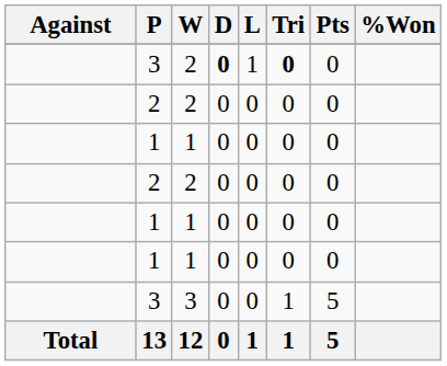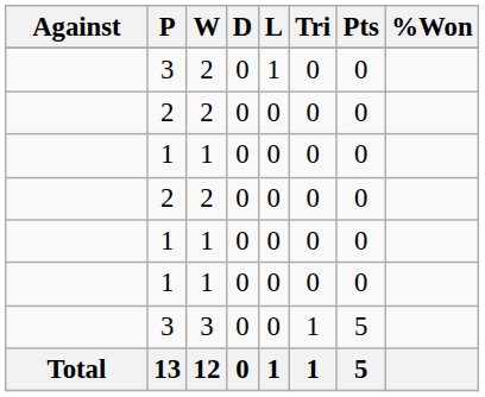3 / 2 | D: bold -> normal
3 / 2 | Tri: bold -> normal
